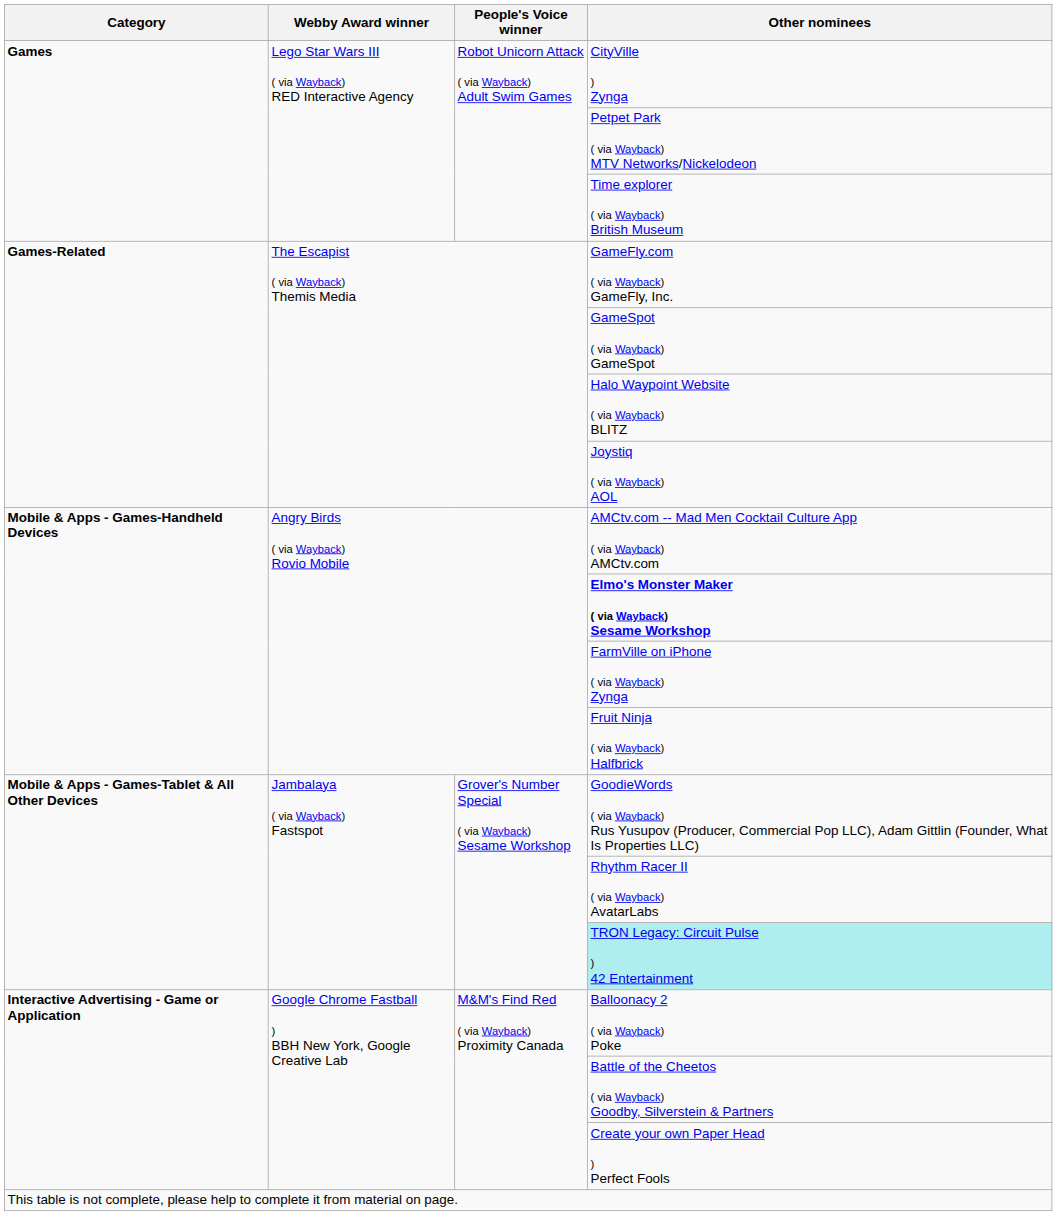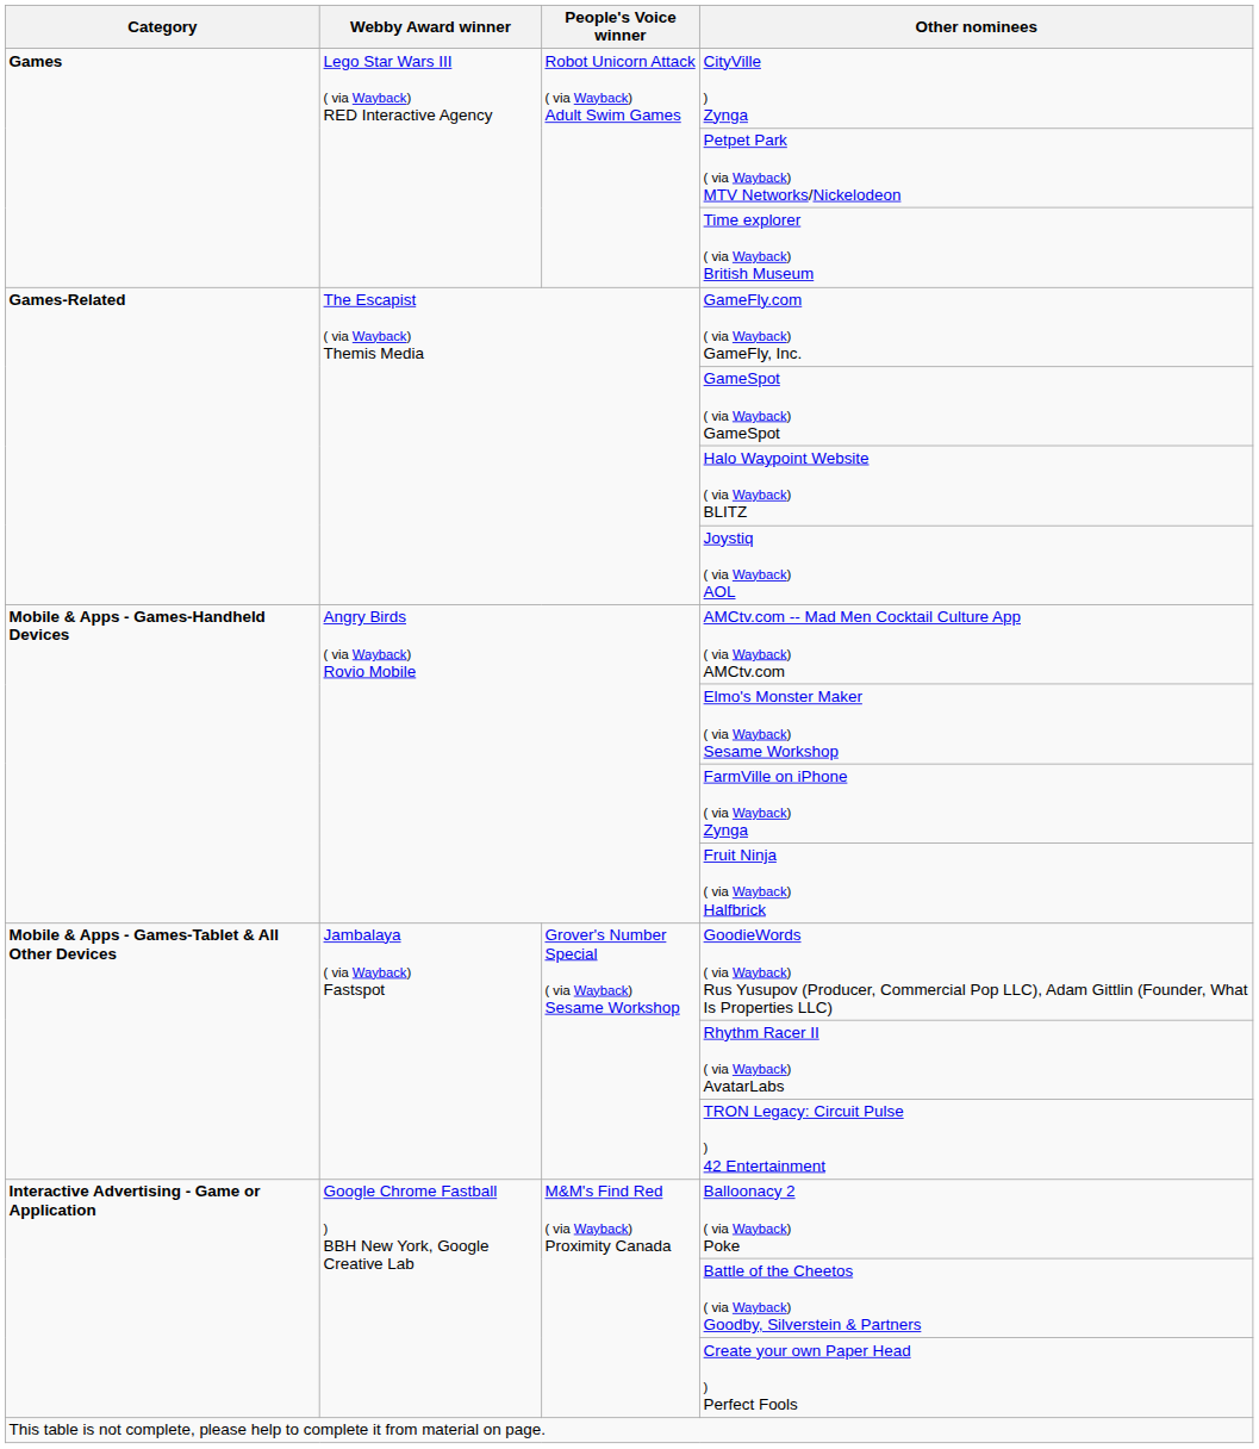Elmo's Monster Maker ( via Wayback) Sesame Workshop | Other nominees: bold -> normal
TRON Legacy: Circuit Pulse ) 42 Entertainment | Other nominees: paleturquoise background -> no background
